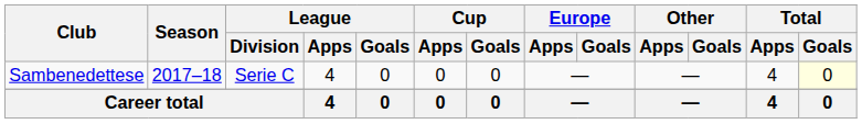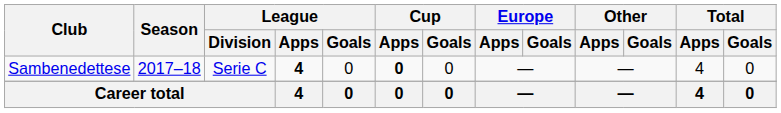Sambenedettese | League / Apps: normal -> bold
Sambenedettese | Cup / Apps: normal -> bold
Sambenedettese | Total / Goals: lightyellow background -> no background
